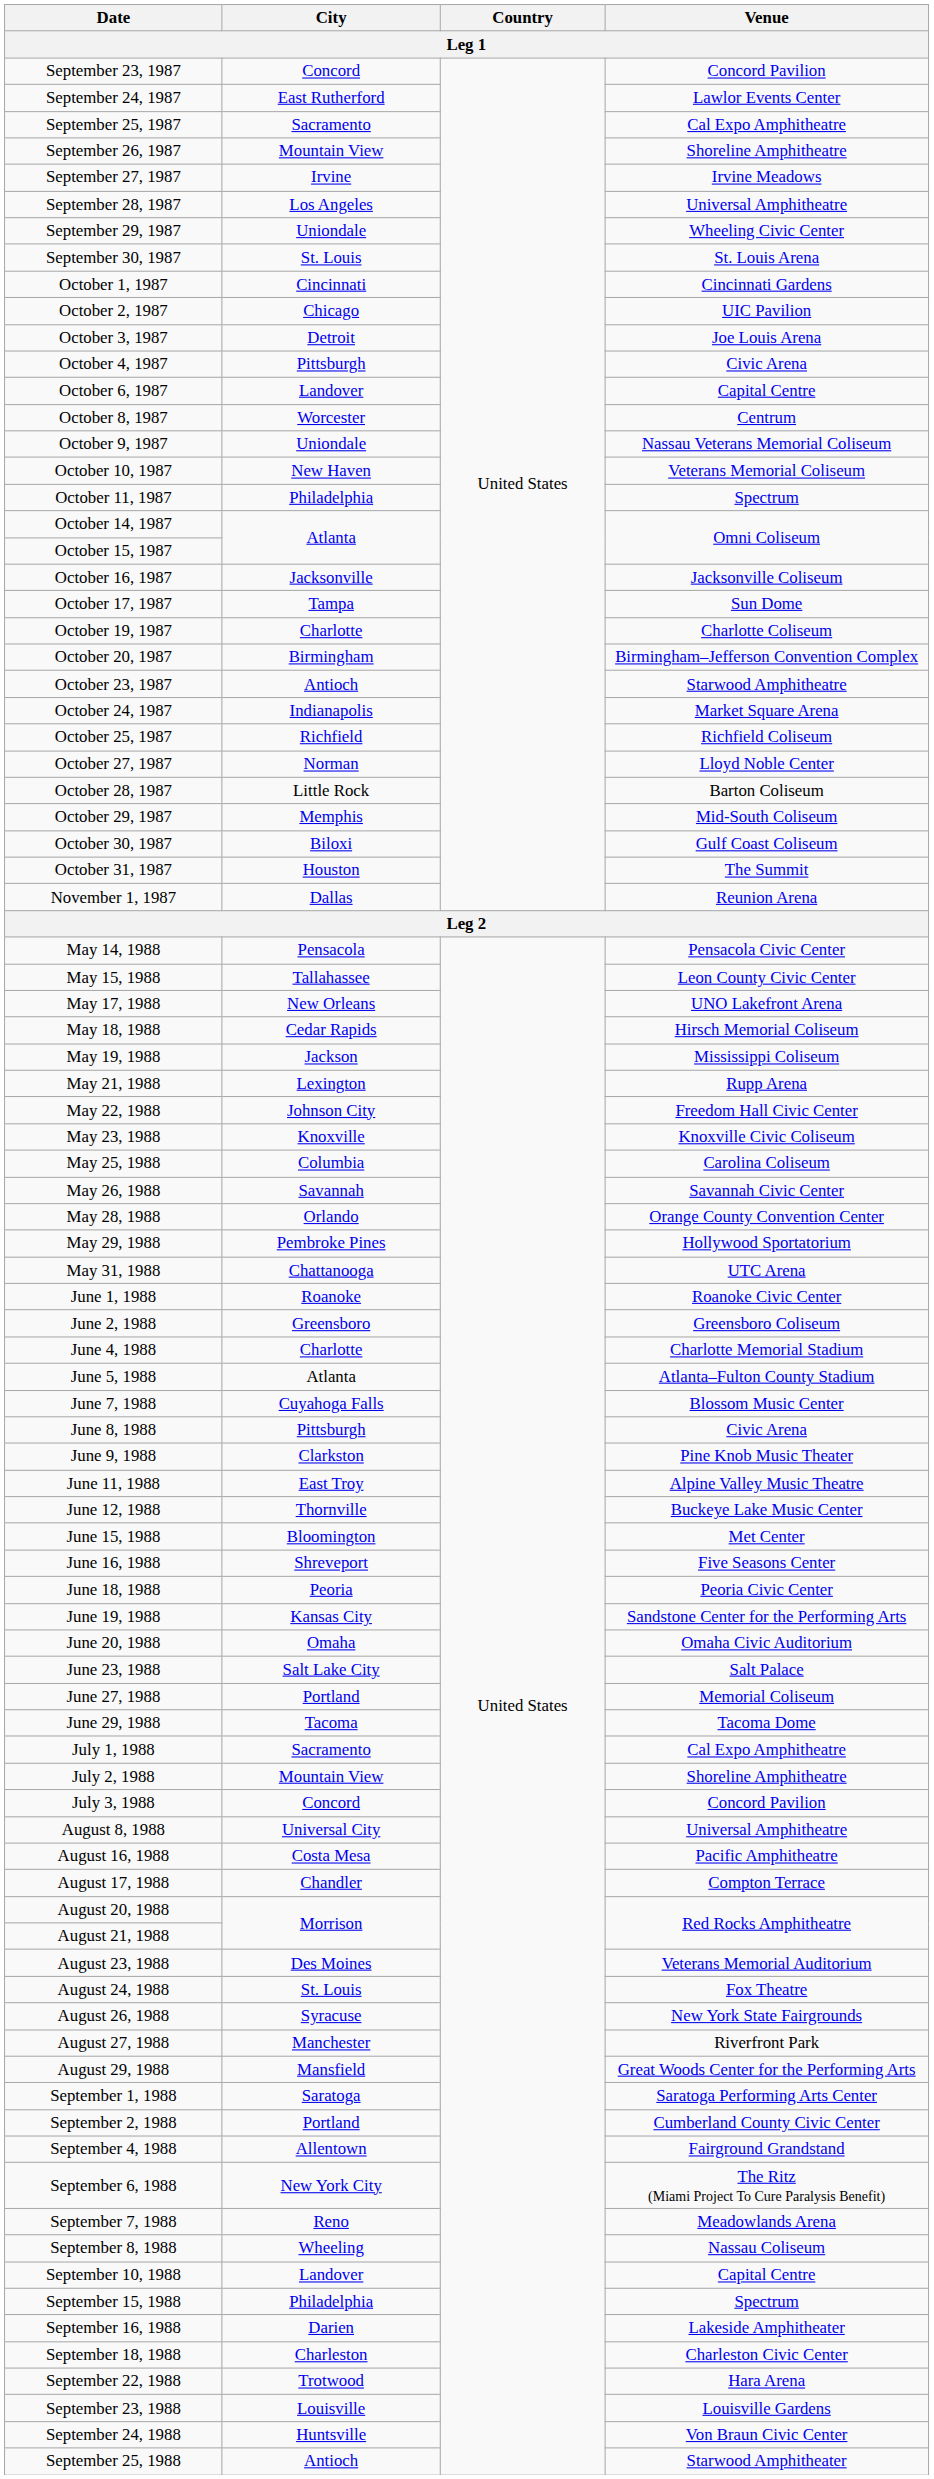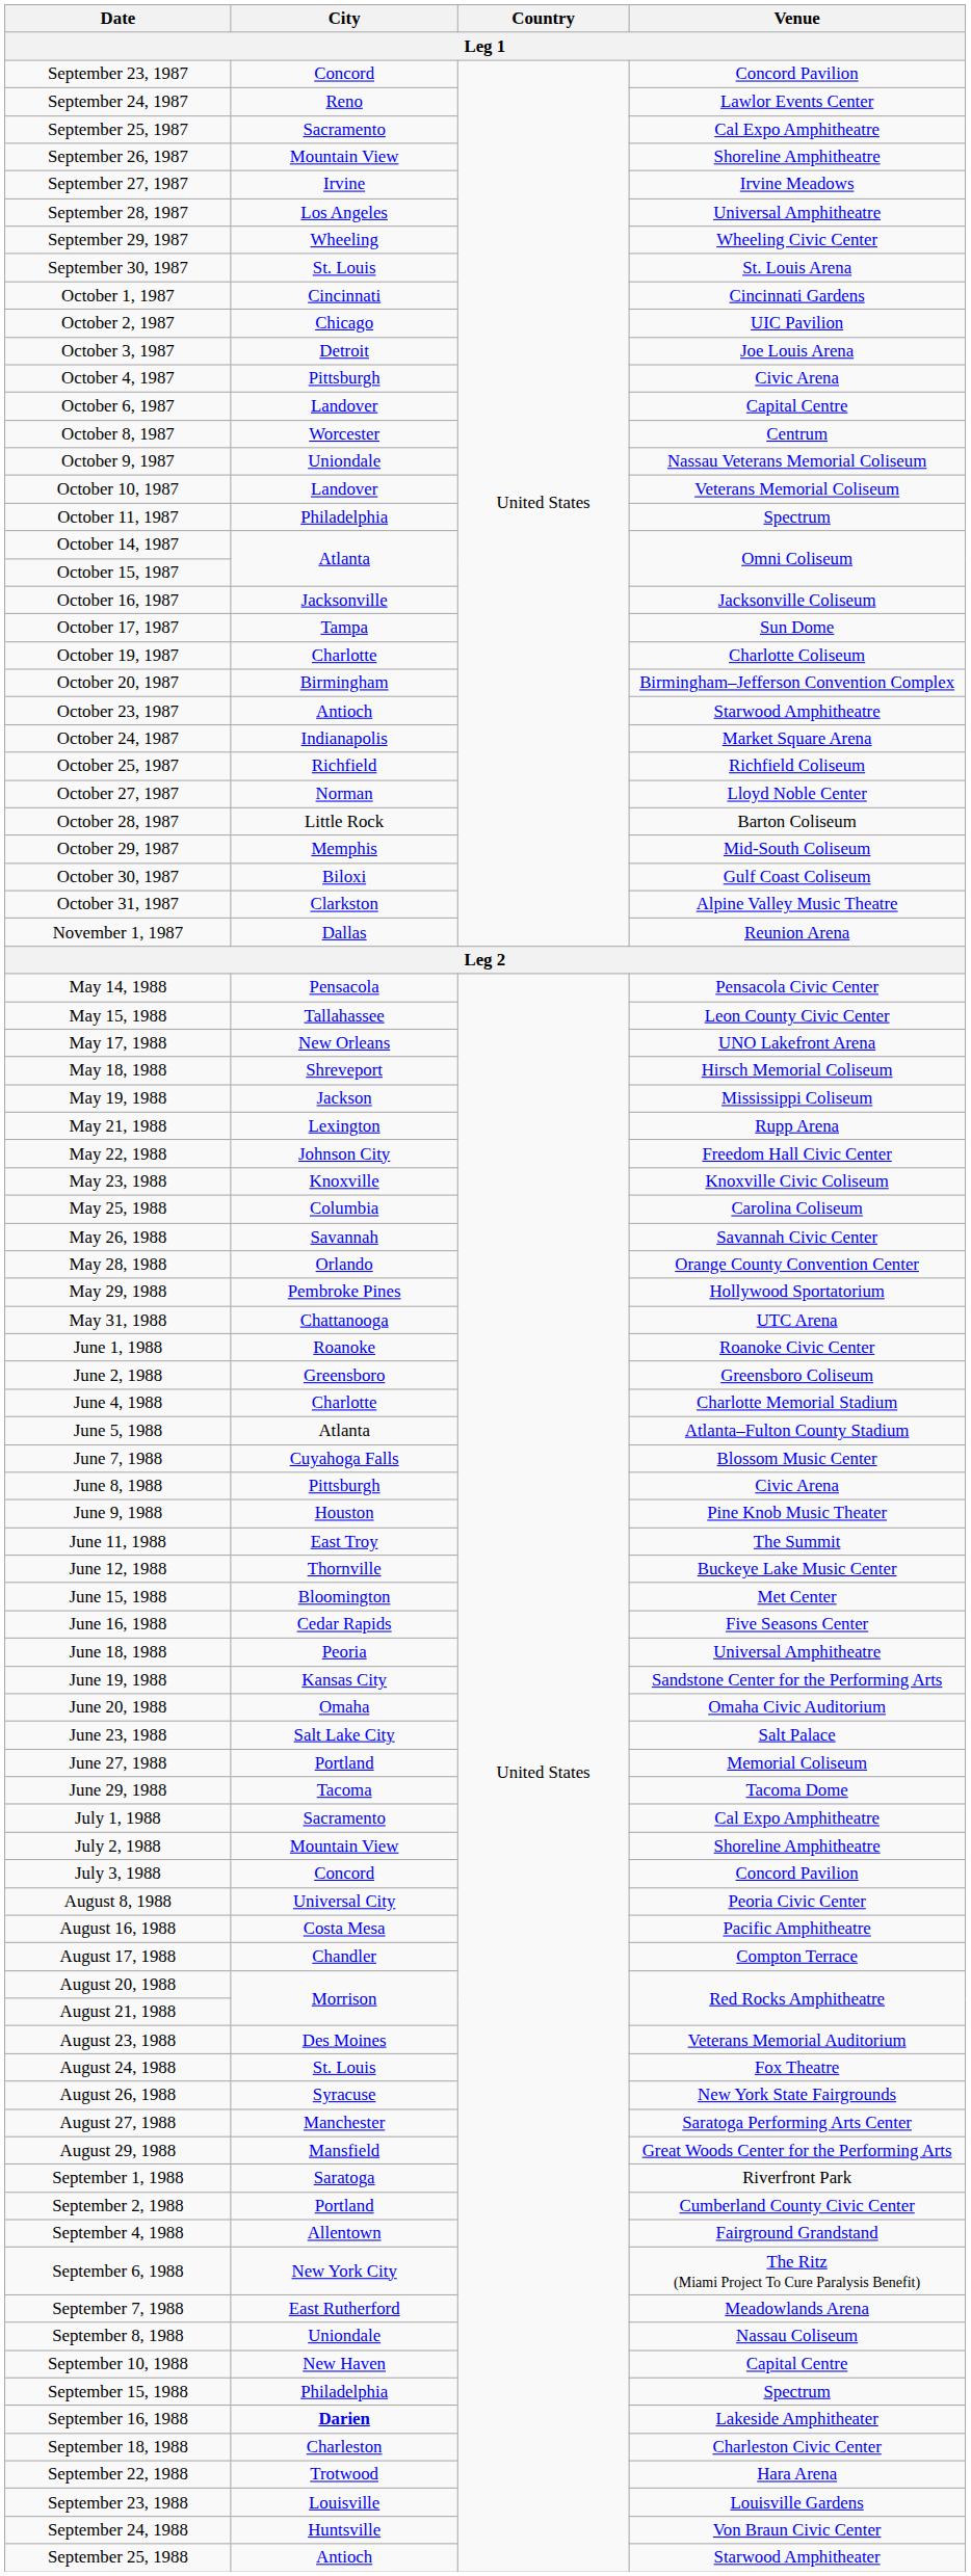September 24, 1987 | City: East Rutherford -> Reno
September 29, 1987 | City: Uniondale -> Wheeling
October 10, 1987 | City: New Haven -> Landover
October 31, 1987 | City: Houston -> Clarkston
October 31, 1987 | Venue: The Summit -> Alpine Valley Music Theatre
May 18, 1988 | City: Cedar Rapids -> Shreveport
June 9, 1988 | City: Clarkston -> Houston
June 11, 1988 | Venue: Alpine Valley Music Theatre -> The Summit
June 16, 1988 | City: Shreveport -> Cedar Rapids
June 18, 1988 | Venue: Peoria Civic Center -> Universal Amphitheatre
August 8, 1988 | Venue: Universal Amphitheatre -> Peoria Civic Center
August 27, 1988 | Venue: Riverfront Park -> Saratoga Performing Arts Center
September 1, 1988 | Venue: Saratoga Performing Arts Center -> Riverfront Park
September 7, 1988 | City: Reno -> East Rutherford
September 8, 1988 | City: Wheeling -> Uniondale
September 10, 1988 | City: Landover -> New Haven
September 16, 1988 | City: normal -> bold
